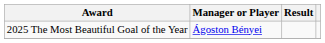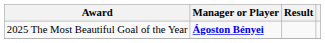2025 The Most Beautiful Goal of the Year | Manager or Player: normal -> bold
